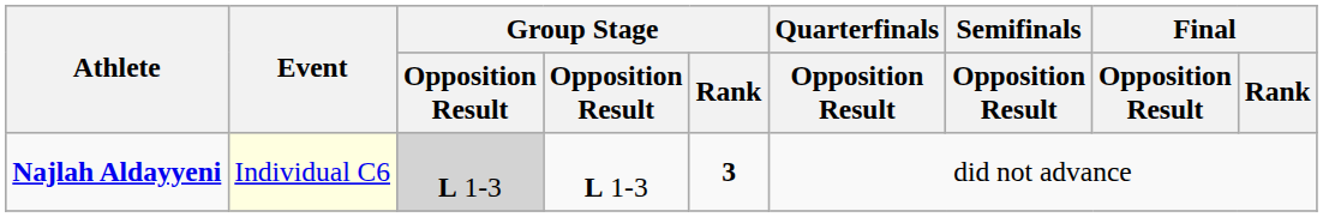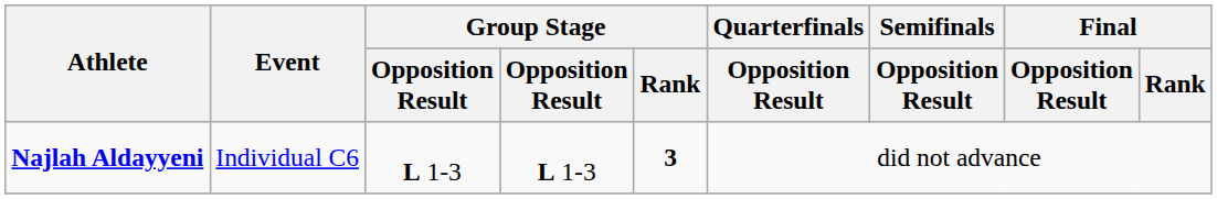Najlah Aldayyeni | Event: lightyellow background -> no background
Najlah Aldayyeni | column 3: lightgrey background -> no background
